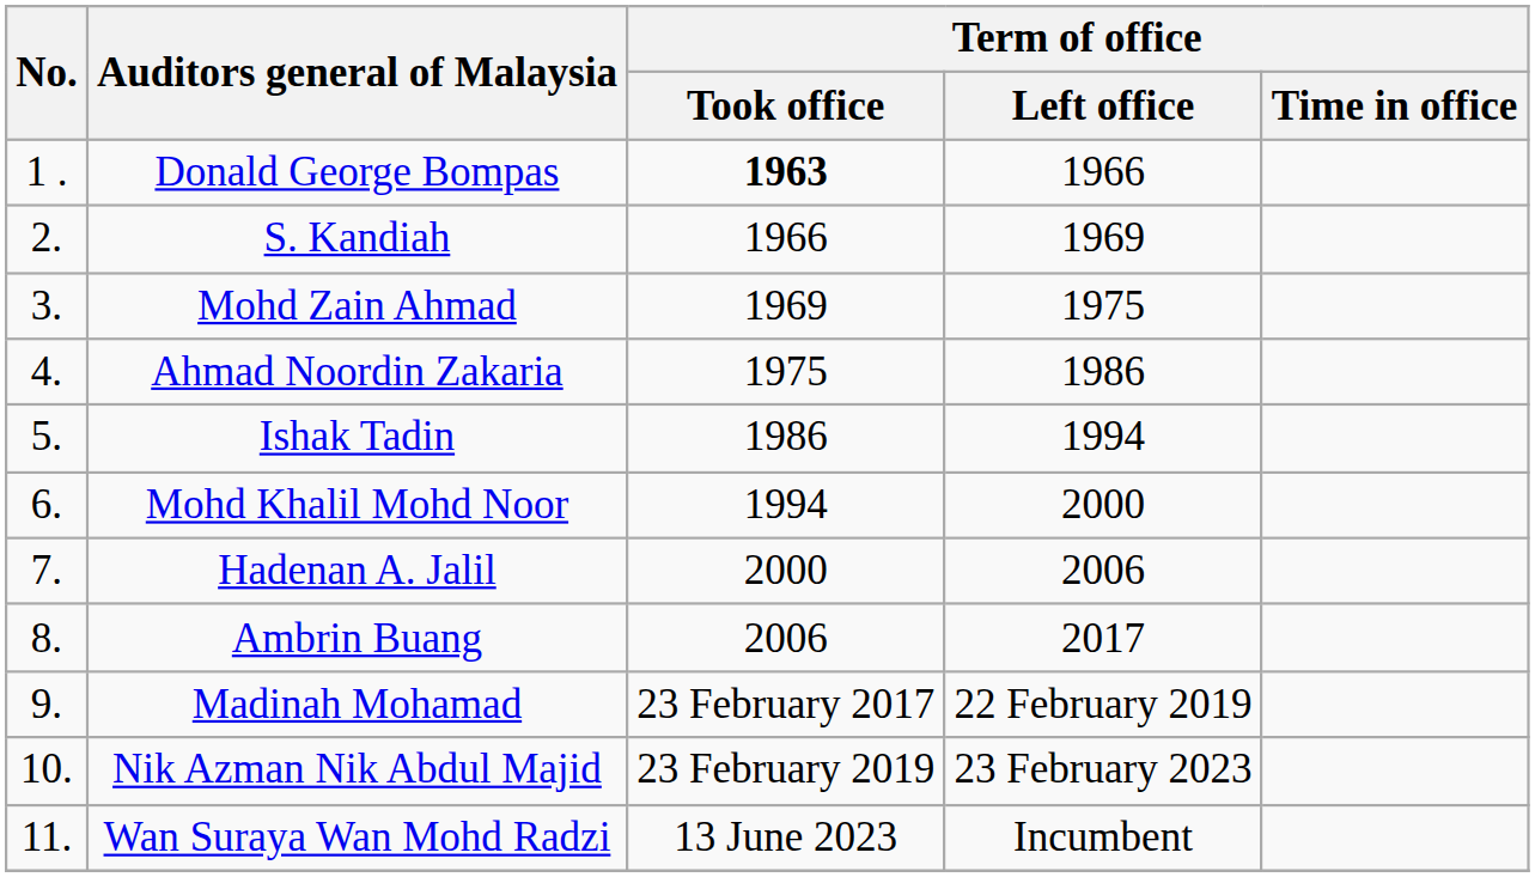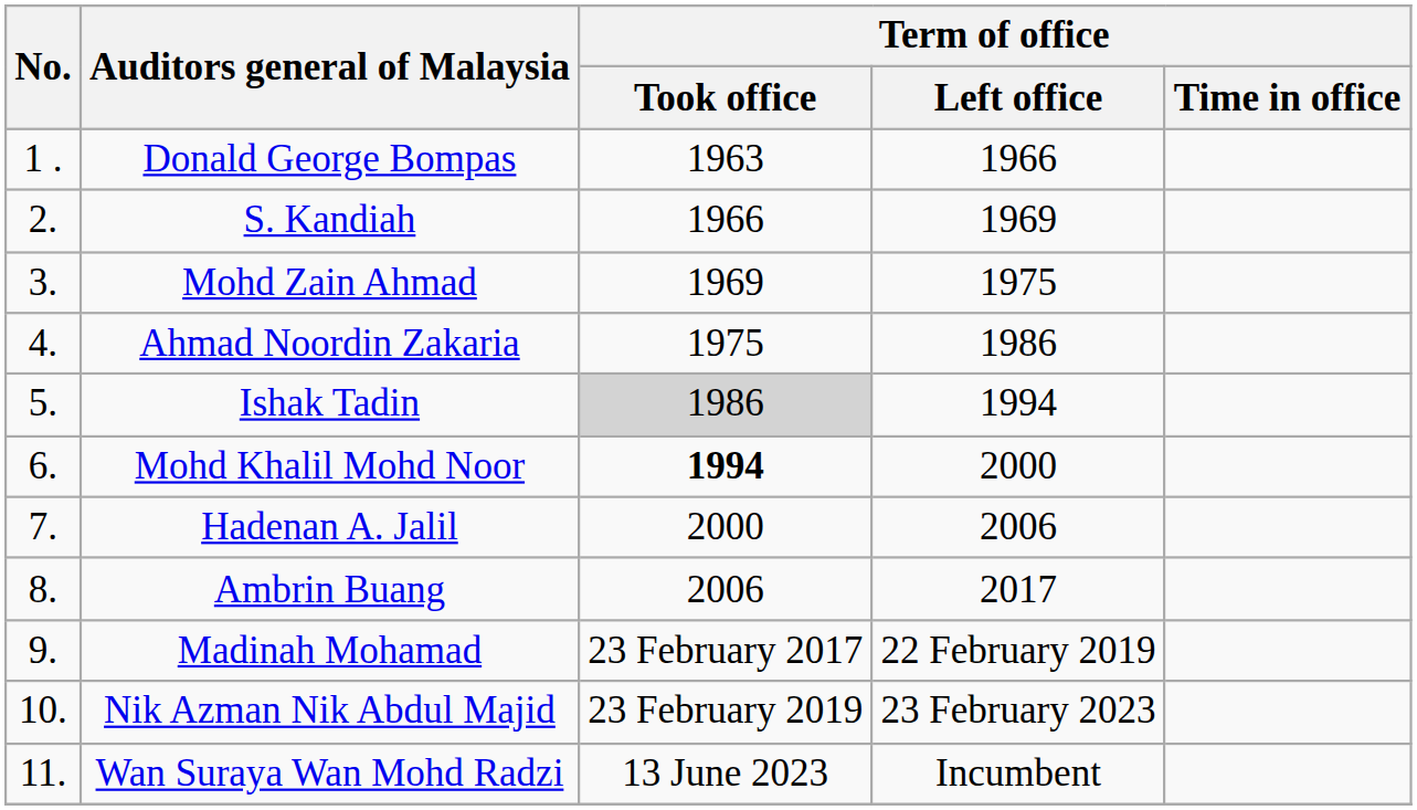Donald George Bompas | Term of office / Took office: bold -> normal
Ishak Tadin | Term of office / Took office: no background -> lightgrey background
Mohd Khalil Mohd Noor | Term of office / Took office: normal -> bold
